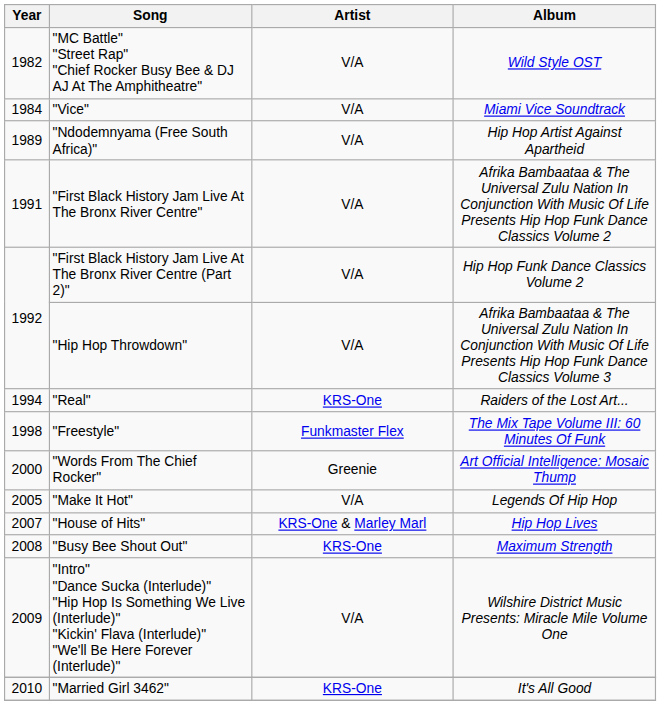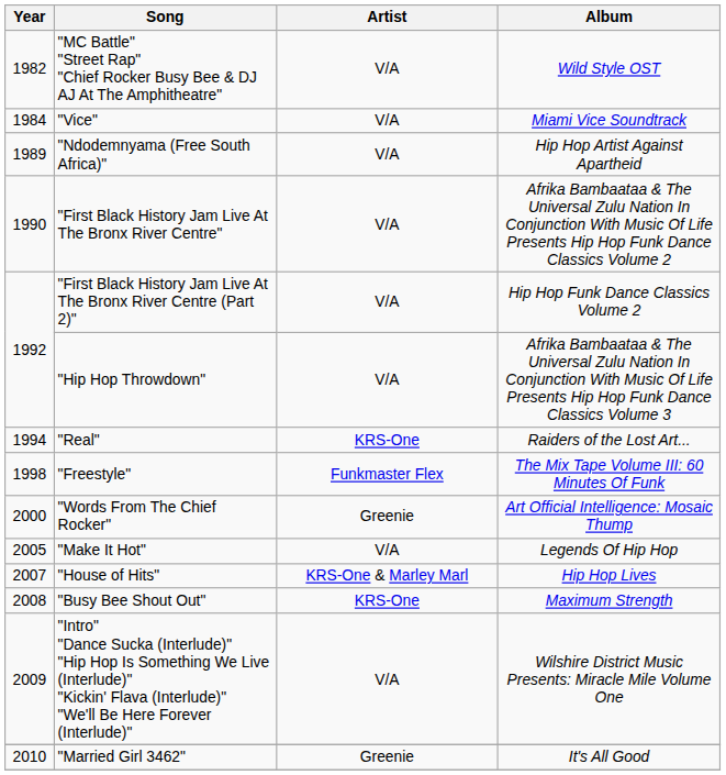"First Black History Jam Live At The Bronx River Centre" | Year: 1991 -> 1990
"Married Girl 3462" | Artist: KRS-One -> Greenie
